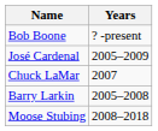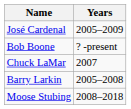rows swapped: Bob Boone <-> José Cardenal
